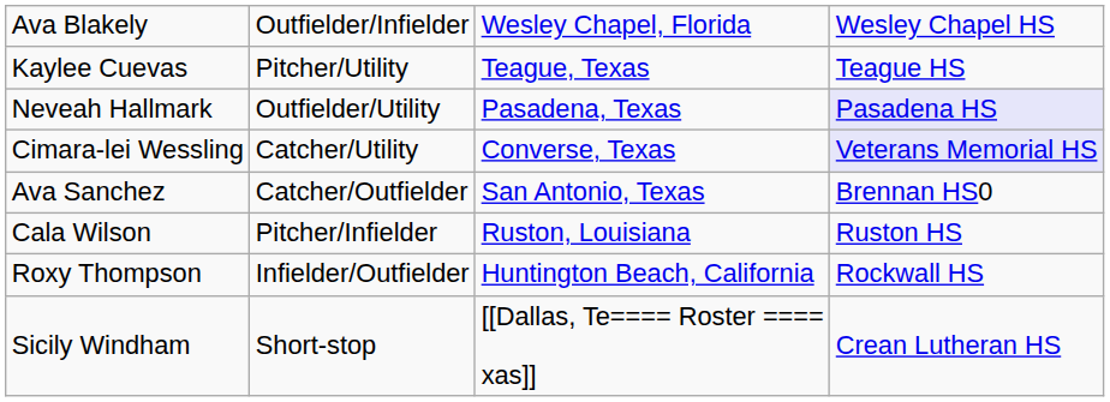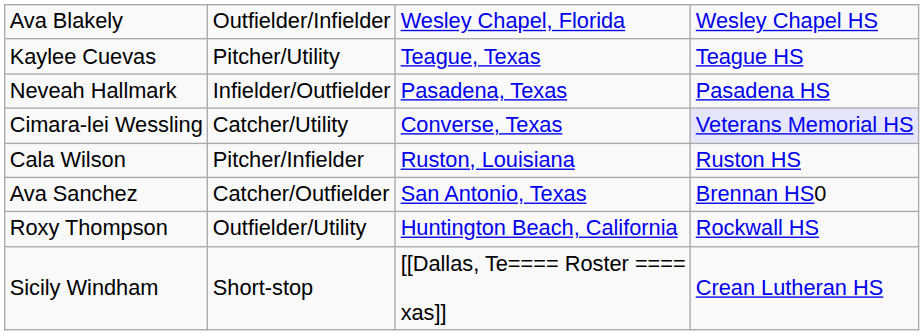Neveah Hallmark | column 2: Outfielder/Utility -> Infielder/Outfielder
Neveah Hallmark | column 4: lavender background -> no background
rows swapped: Ava Sanchez <-> Cala Wilson
Roxy Thompson | column 2: Infielder/Outfielder -> Outfielder/Utility
